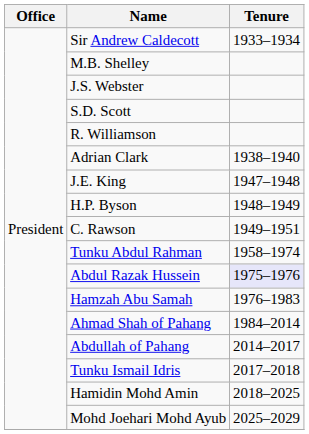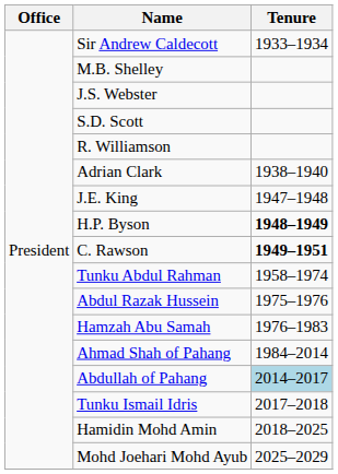H.P. Byson | Tenure: normal -> bold
C. Rawson | Tenure: normal -> bold
Abdul Razak Hussein | Tenure: lavender background -> no background
Abdullah of Pahang | Tenure: no background -> lightblue background
